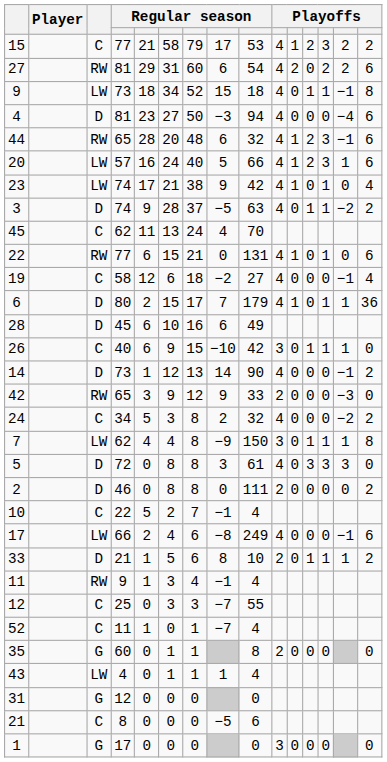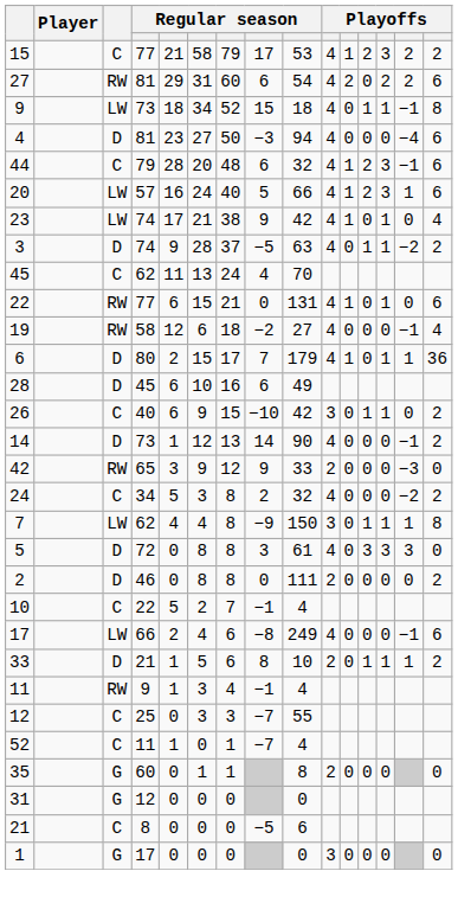44 | column 3: RW -> C
44 | column 4: 65 -> 79
19 | column 3: C -> RW
26 | column 14: 1 -> 0
26 | column 15: 0 -> 2
- row: 43 | LW | 4 | 0 | 1 | 1 | 1 | 4
